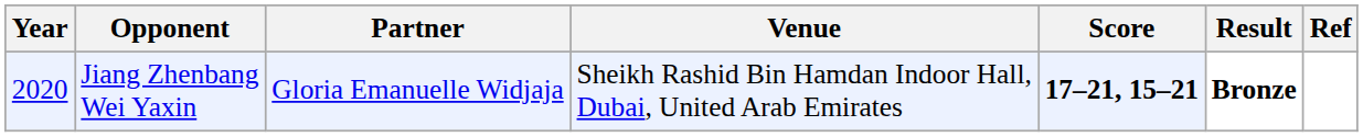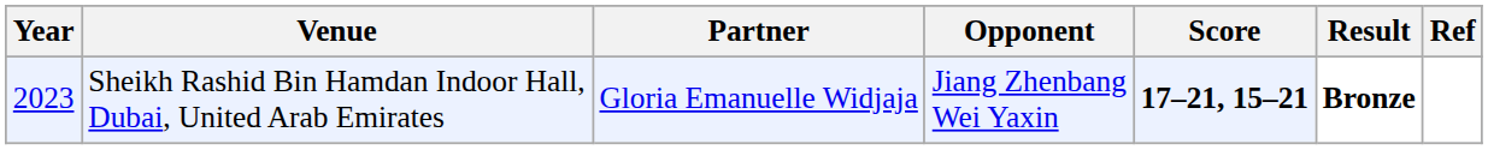columns swapped: Venue <-> Opponent
row 2 | Year: 2020 -> 2023
